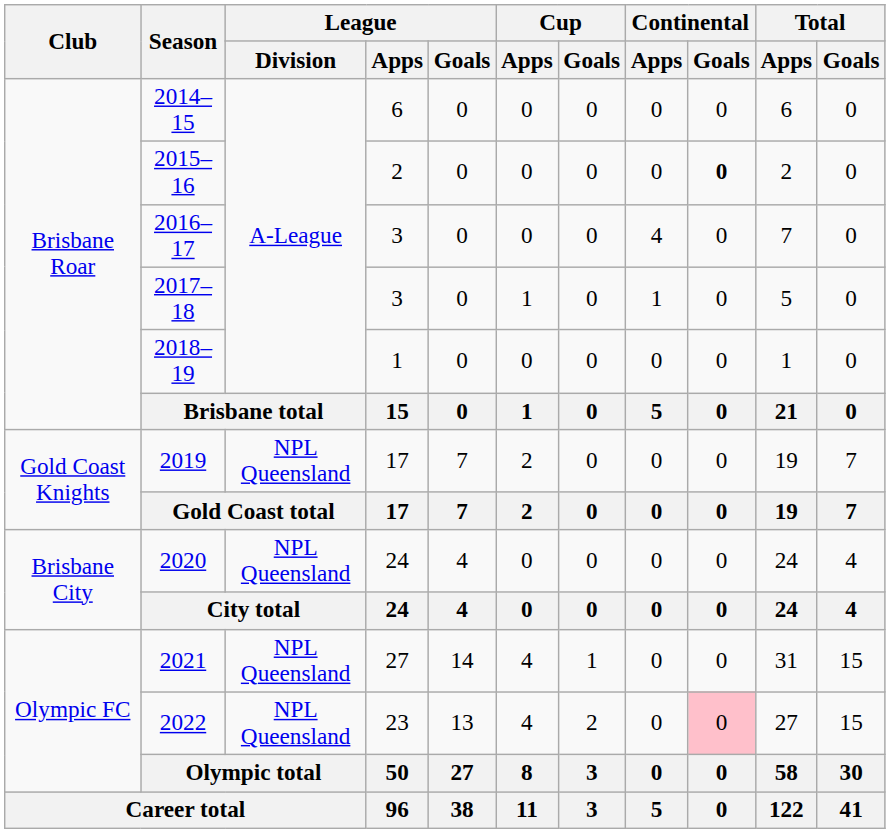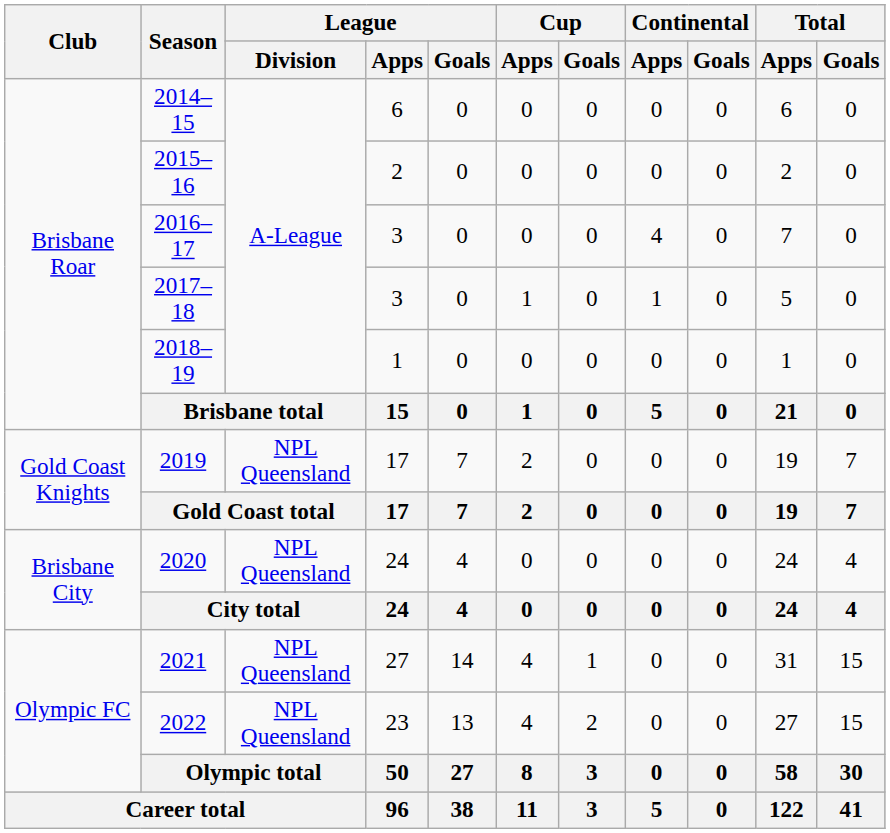2015–16 | Continental / Goals: bold -> normal
2022 | Continental / Goals: pink background -> no background
